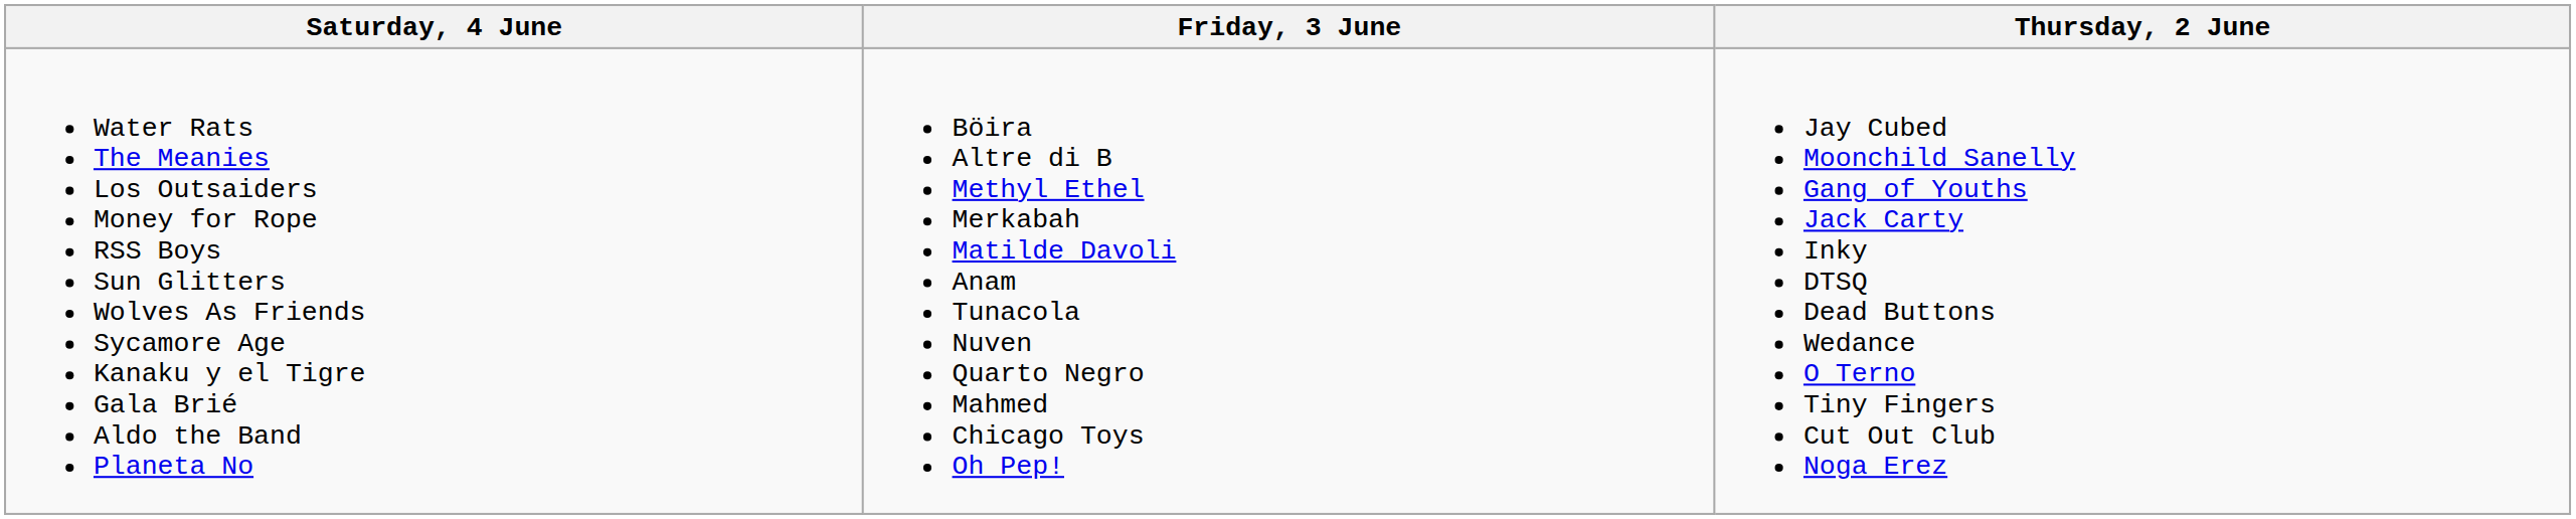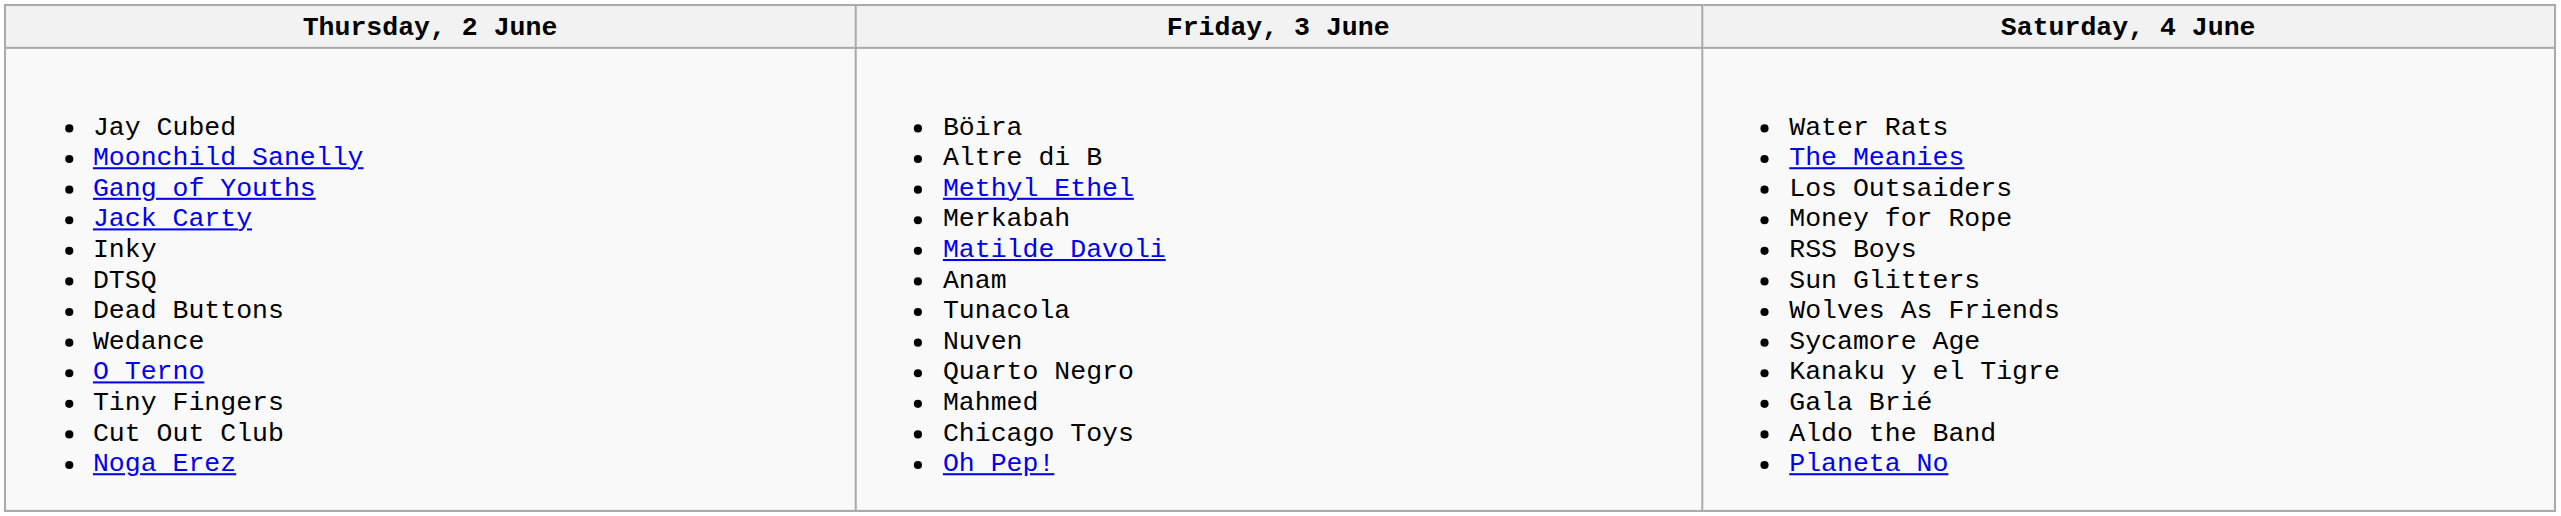columns swapped: Thursday, 2 June <-> Saturday, 4 June
